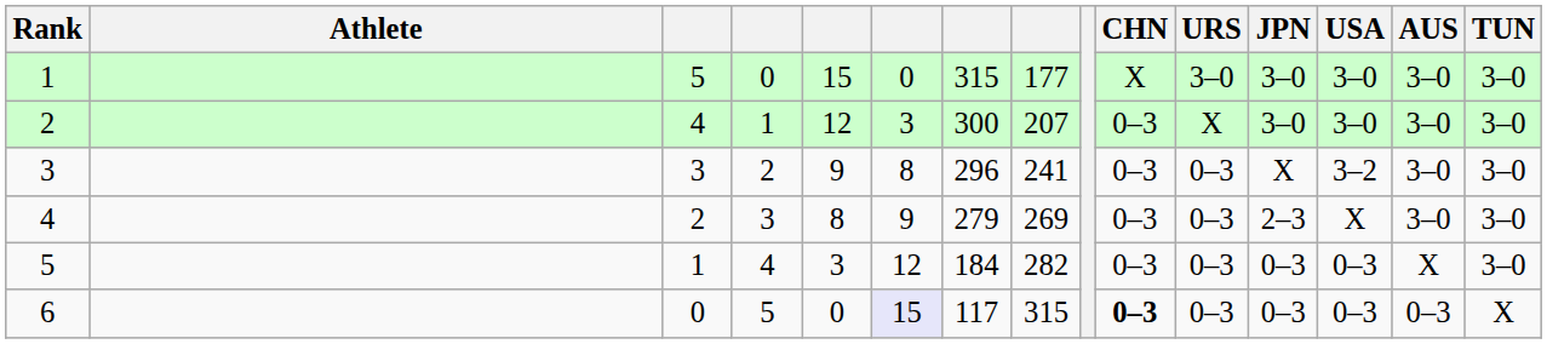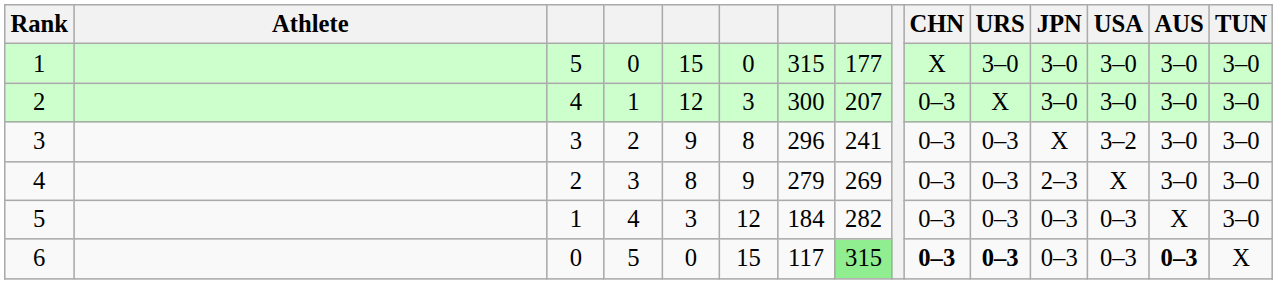6 | column 6: lavender background -> no background
6 | column 8: no background -> lightgreen background
6 | URS: normal -> bold
6 | AUS: normal -> bold
